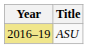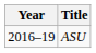ASU | Year: khaki background -> no background
